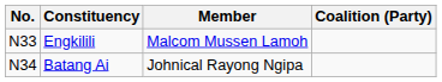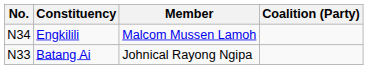Engkilili | No.: N33 -> N34
Batang Ai | No.: N34 -> N33
